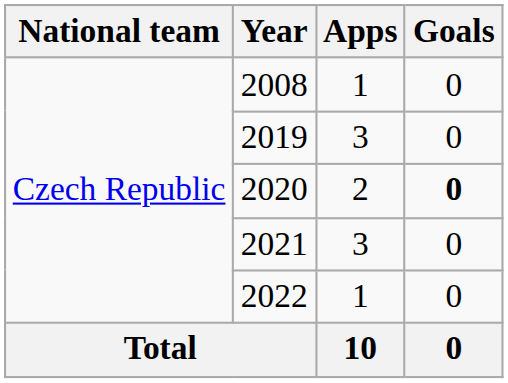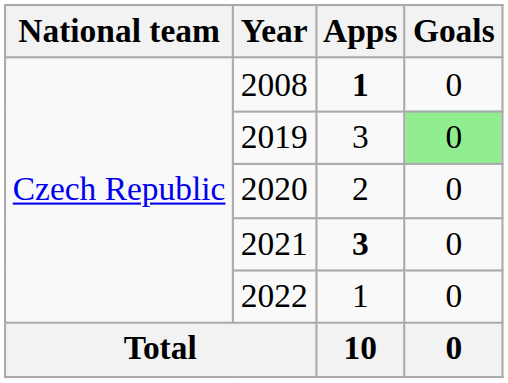2008 | Apps: normal -> bold
2019 | Goals: no background -> lightgreen background
2020 | Goals: bold -> normal
2021 | Apps: normal -> bold
